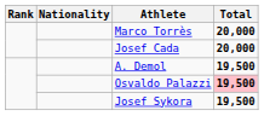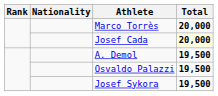Josef Cada | Total: no background -> lightyellow background
Osvaldo Palazzi | Total: pink background -> no background
